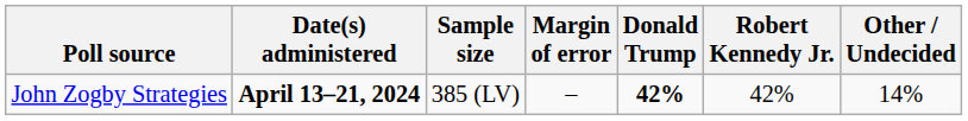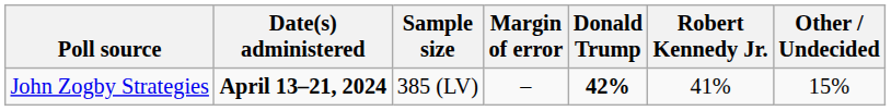John Zogby Strategies | Robert Kennedy Jr.: 42% -> 41%
John Zogby Strategies | Other / Undecided: 14% -> 15%
